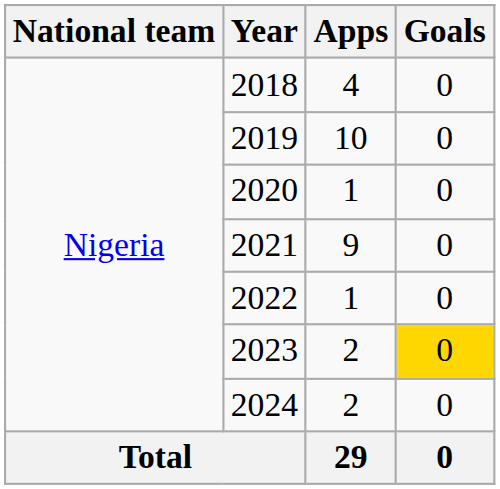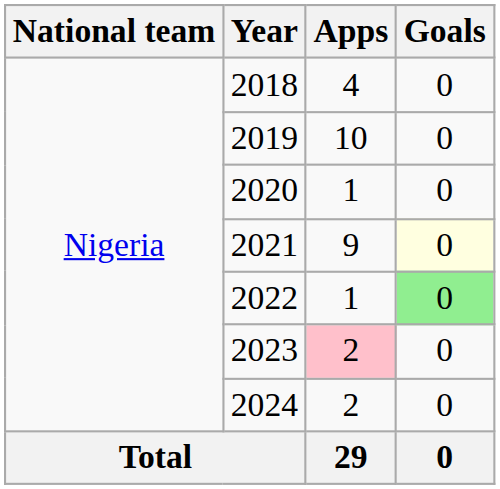2021 | Goals: no background -> lightyellow background
2022 | Goals: no background -> lightgreen background
2023 | Apps: no background -> pink background
2023 | Goals: gold background -> no background
